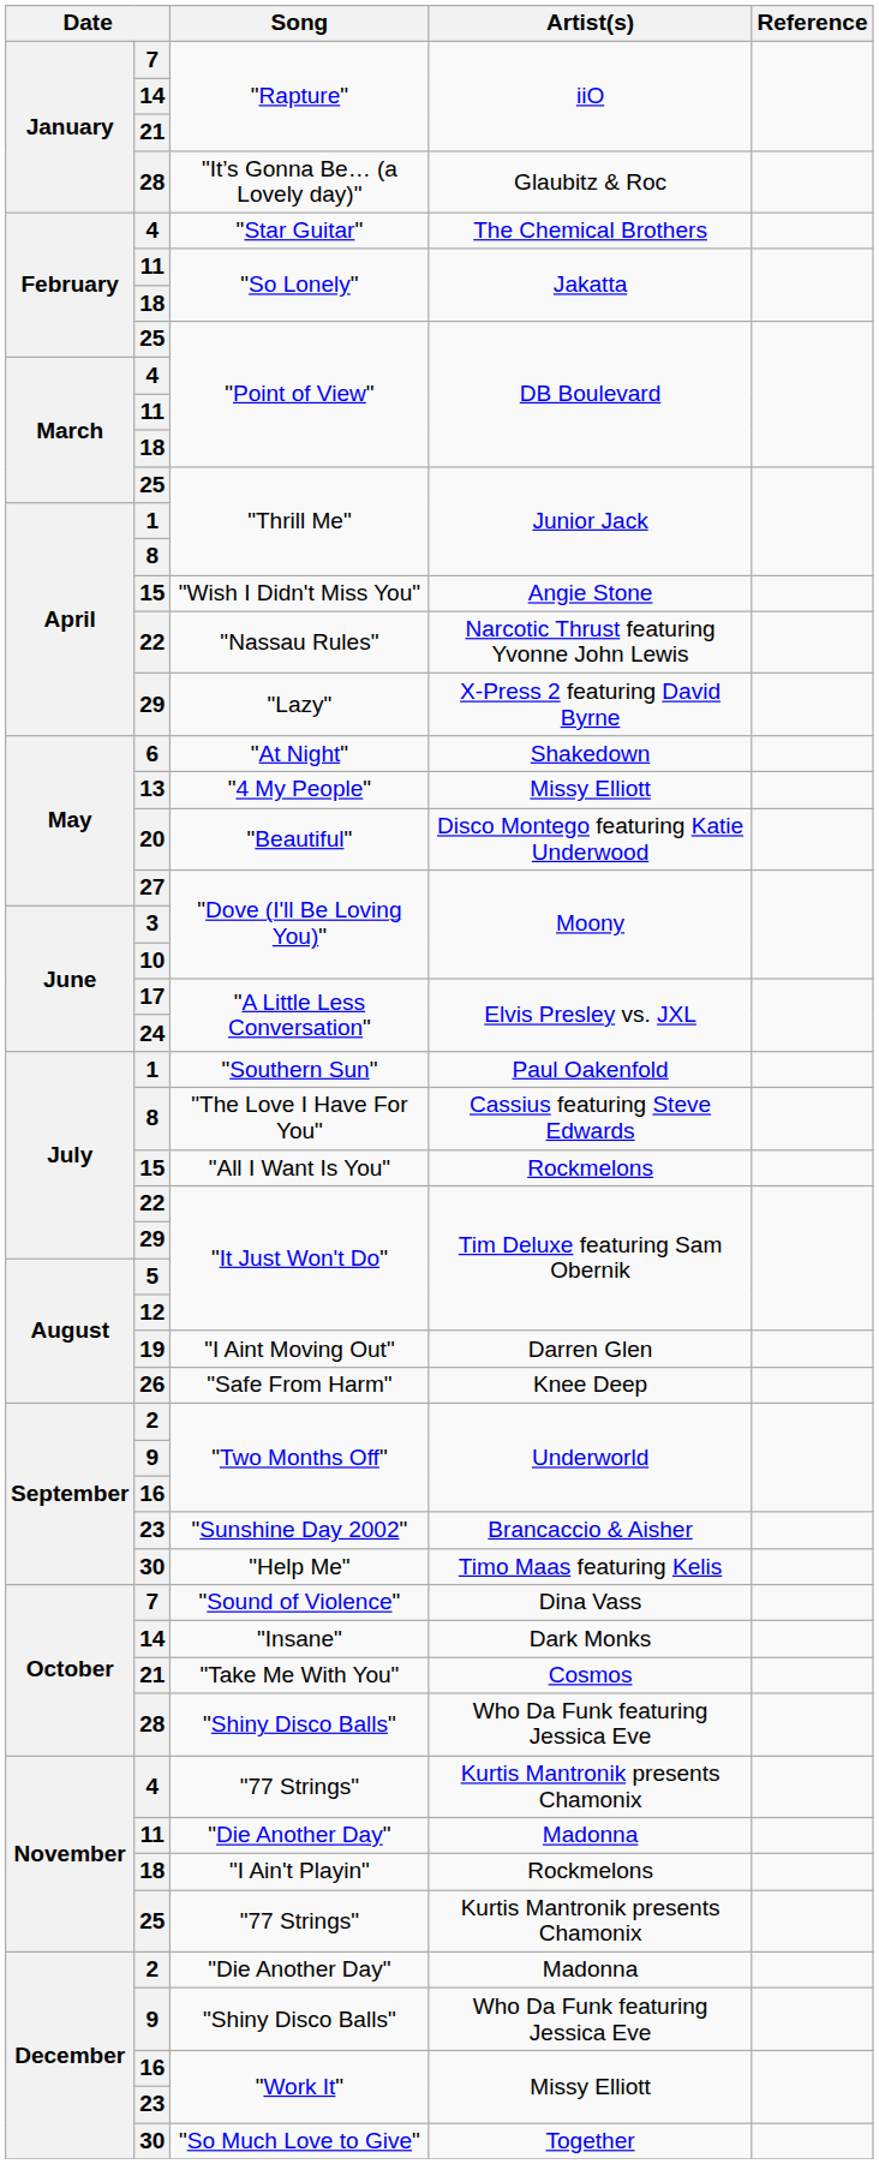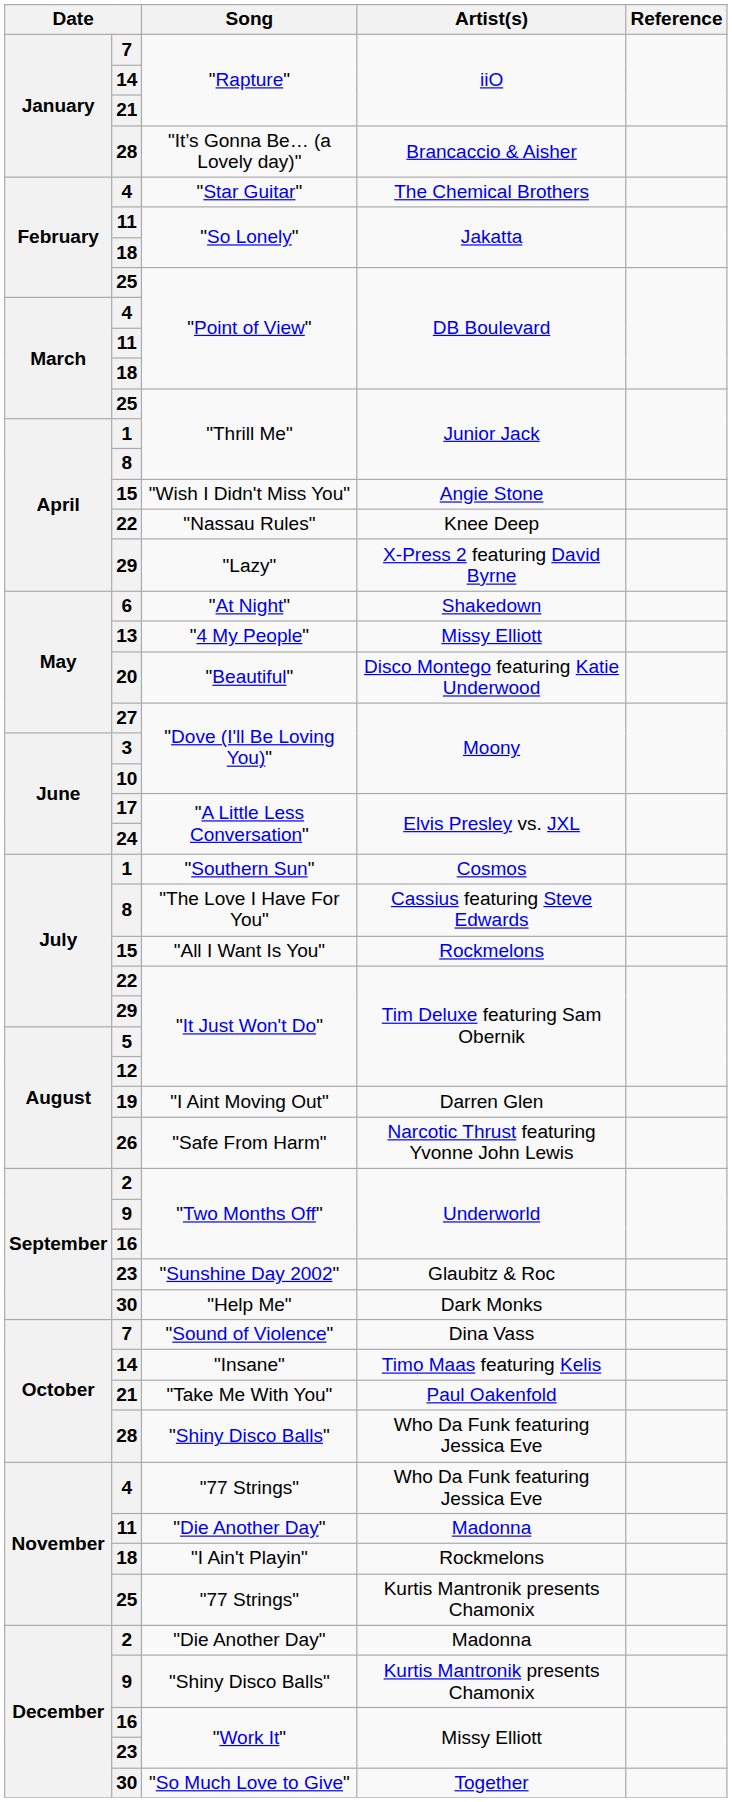"It’s Gonna Be… (a Lovely day)" | Artist(s): Glaubitz & Roc -> Brancaccio & Aisher
"Nassau Rules" | Artist(s): Narcotic Thrust featuring Yvonne John Lewis -> Knee Deep
"Southern Sun" | Artist(s): Paul Oakenfold -> Cosmos
"Safe From Harm" | Artist(s): Knee Deep -> Narcotic Thrust featuring Yvonne John Lewis
"Sunshine Day 2002" | Artist(s): Brancaccio & Aisher -> Glaubitz & Roc
"Help Me" | Artist(s): Timo Maas featuring Kelis -> Dark Monks
"Insane" | Artist(s): Dark Monks -> Timo Maas featuring Kelis
"Take Me With You" | Artist(s): Cosmos -> Paul Oakenfold
4 / "77 Strings" | Artist(s): Kurtis Mantronik presents Chamonix -> Who Da Funk featuring Jessica Eve
9 / "Shiny Disco Balls" | Artist(s): Who Da Funk featuring Jessica Eve -> Kurtis Mantronik presents Chamonix
